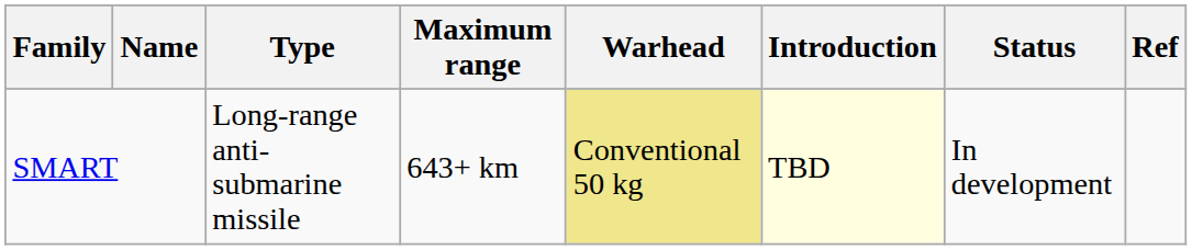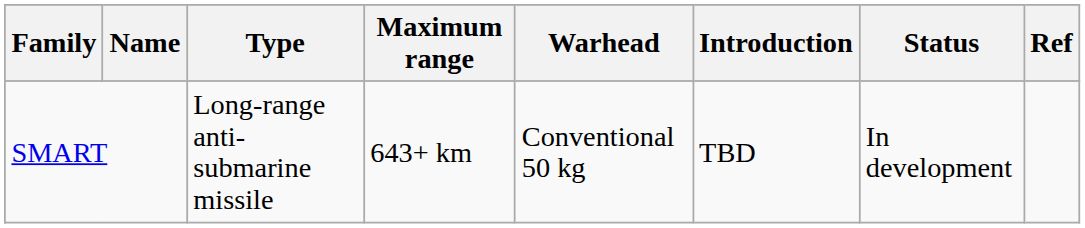SMART | Warhead: khaki background -> no background
SMART | Introduction: lightyellow background -> no background
